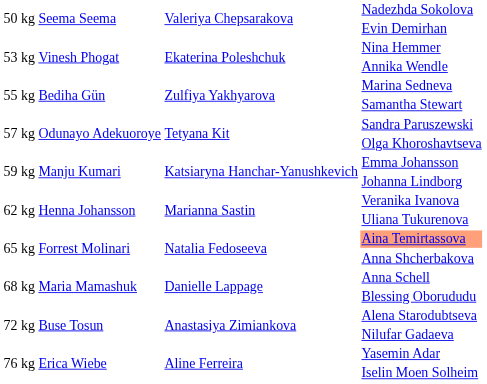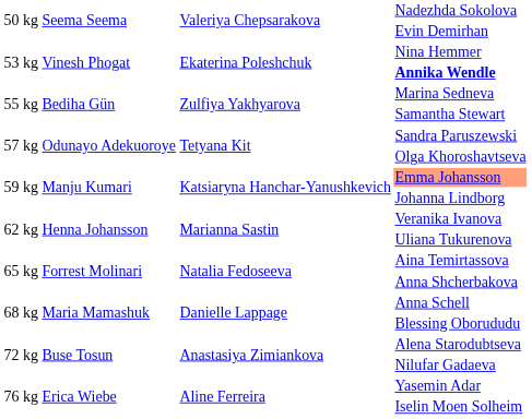Annika Wendle | column 4: normal -> bold
Emma Johansson | column 4: no background -> lightsalmon background
Aina Temirtassova | column 4: lightsalmon background -> no background
